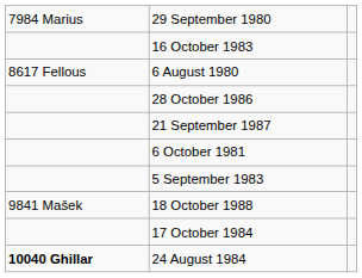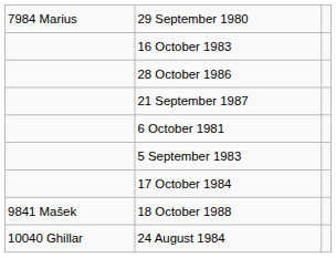- row: 8617 Fellous | 6 August 1980
rows swapped: 17 October 1984 <-> 18 October 1988
24 August 1984 | column 1: bold -> normal
